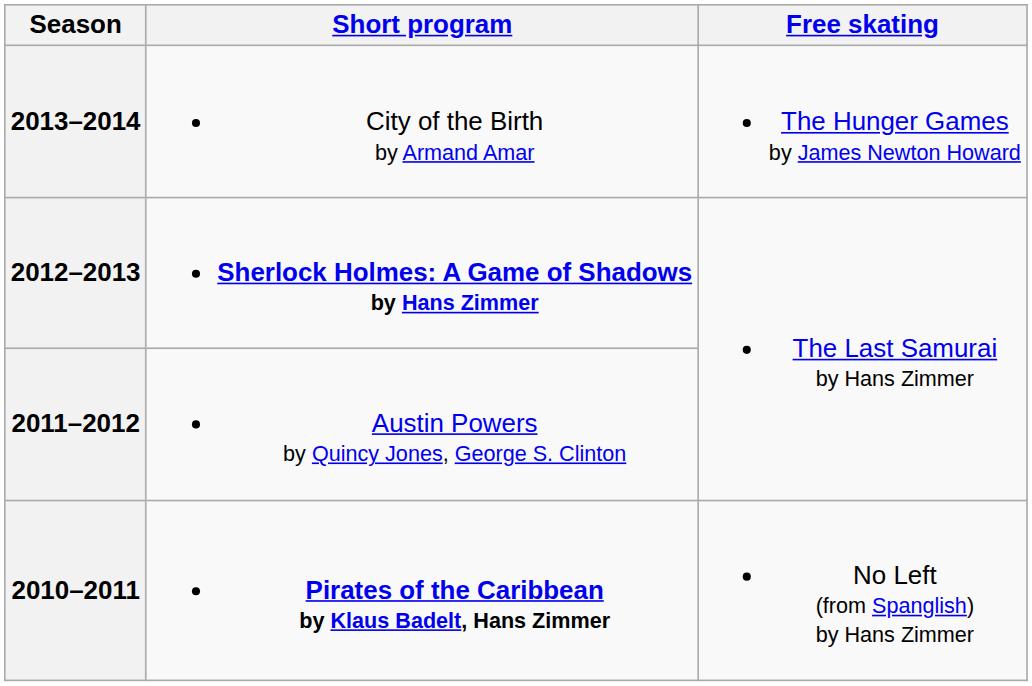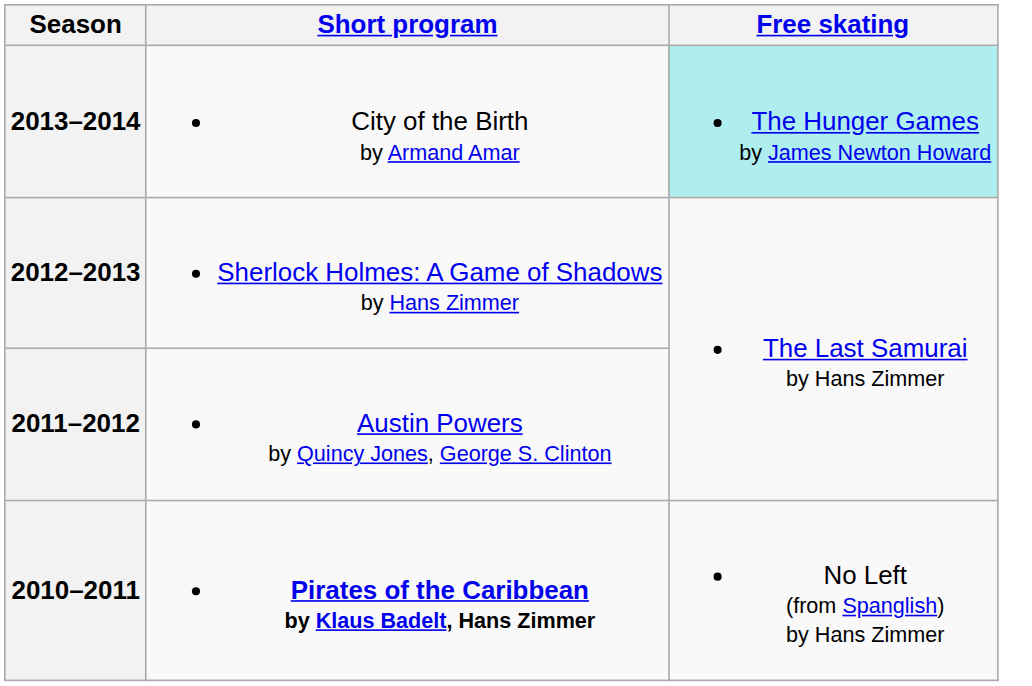2013–2014 | Free skating: no background -> paleturquoise background
2012–2013 | Short program: bold -> normal
